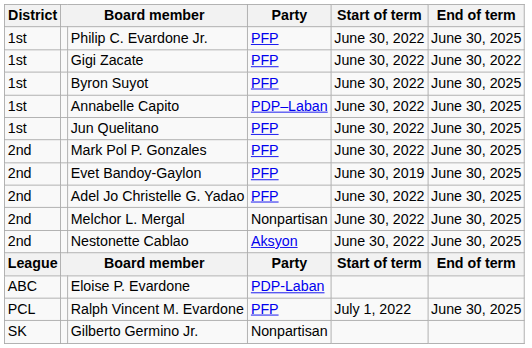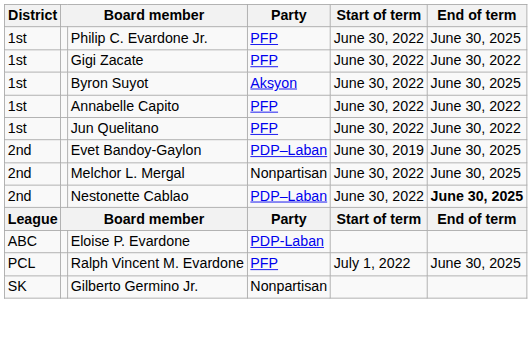Byron Suyot | Party: PFP -> Aksyon
Annabelle Capito | Party: PDP–Laban -> PFP
Annabelle Capito | End of term: June 30, 2025 -> June 30, 2022
Jun Quelitano | End of term: June 30, 2025 -> June 30, 2022
- row: 2nd | Mark Pol P. Gonzales | PFP | June 30, 2022 | June 30, 2025
Evet Bandoy-Gaylon | Party: PFP -> PDP–Laban
- row: 2nd | Adel Jo Christelle G. Yadao | PFP | June 30, 2022 | June 30, 2025
Nestonette Cablao | Party: Aksyon -> PDP–Laban
Nestonette Cablao | End of term: normal -> bold
